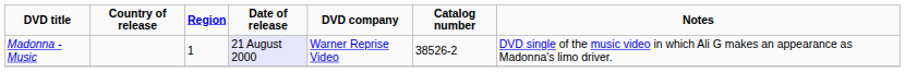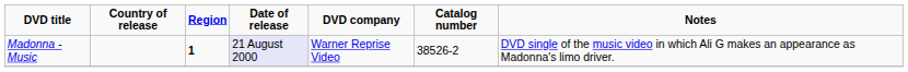Madonna - Music | Region: normal -> bold
